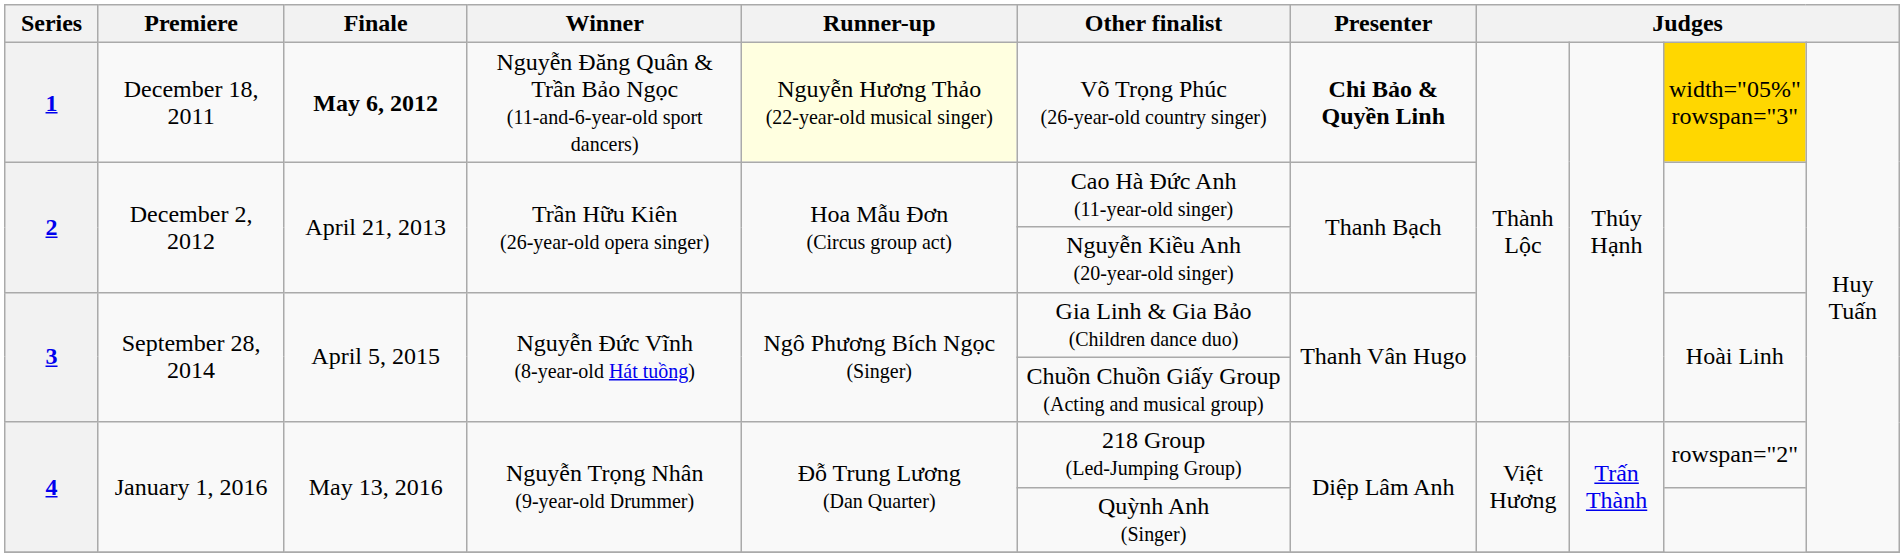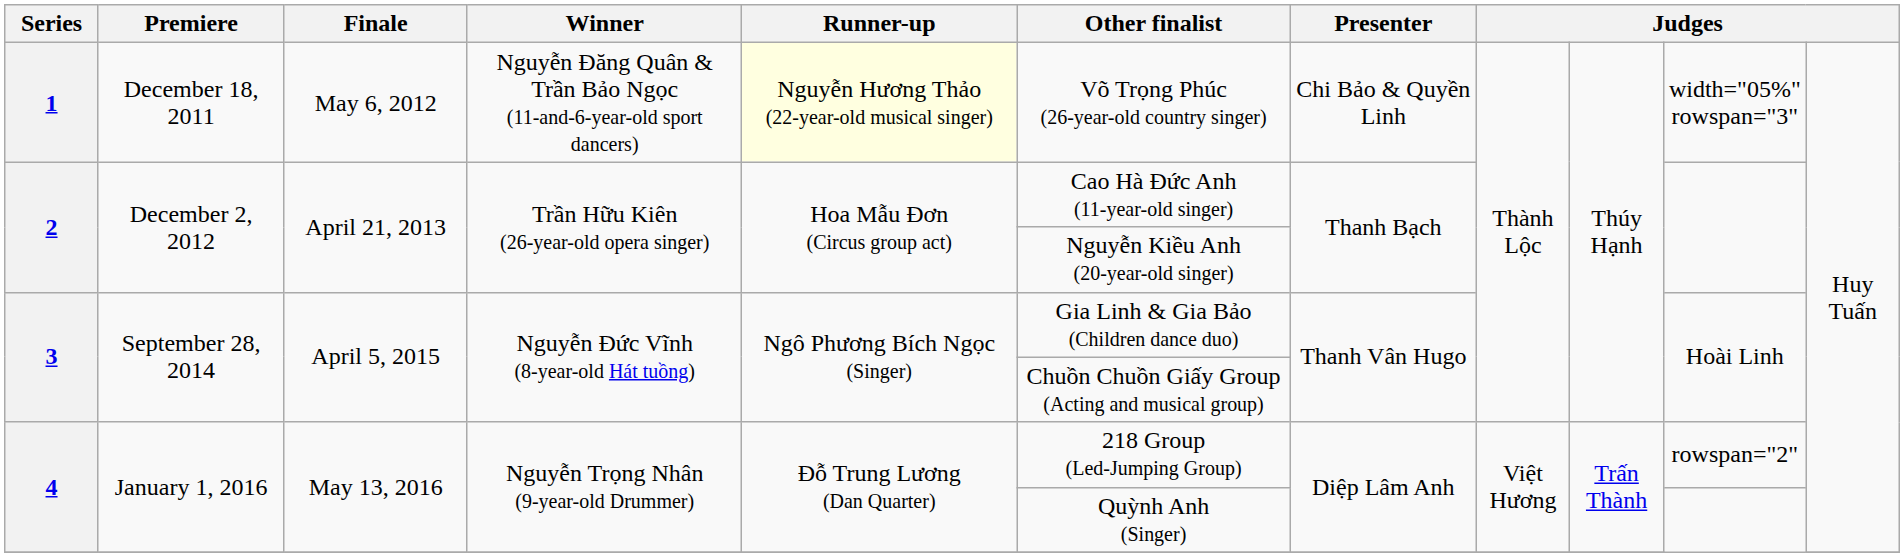1 | Finale: bold -> normal
1 | Presenter: bold -> normal
1 | column 10: gold background -> no background
